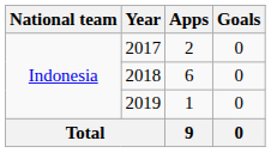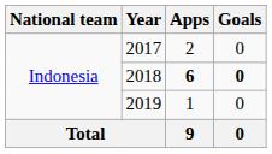2018 | Apps: normal -> bold
2018 | Goals: normal -> bold
